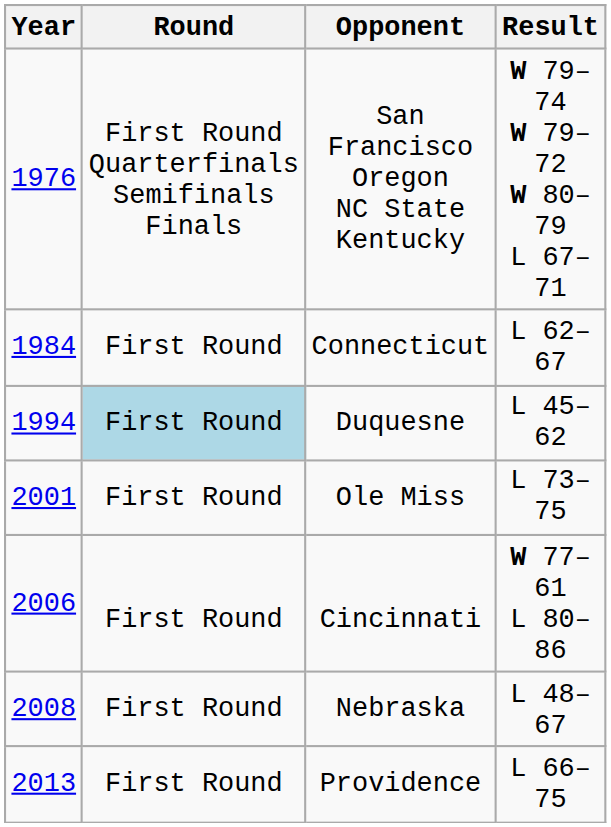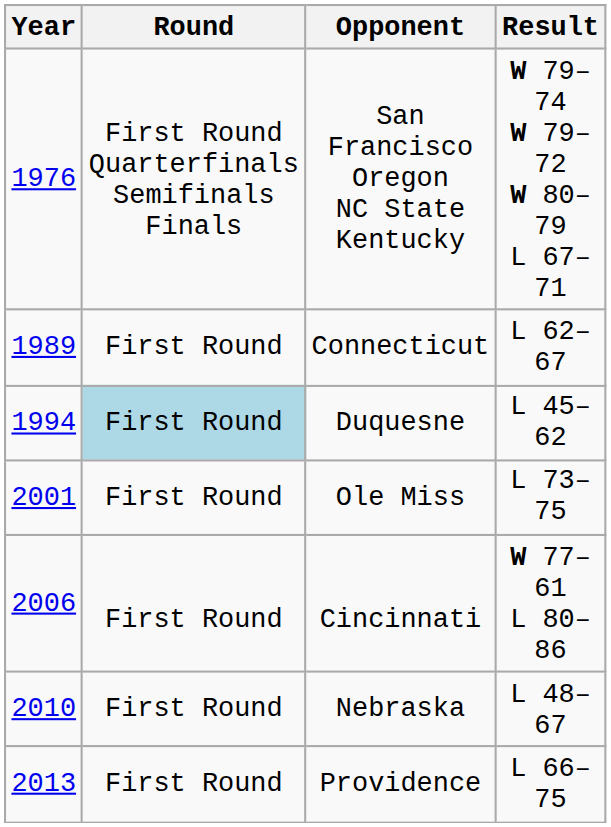Connecticut | Year: 1984 -> 1989
Nebraska | Year: 2008 -> 2010
